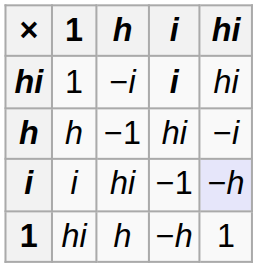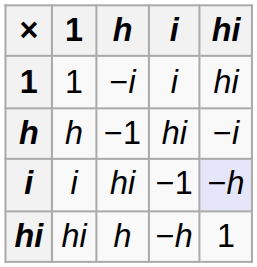row 2 | ×: hi -> 1
row 2 | i: bold -> normal
row 5 | ×: 1 -> hi
